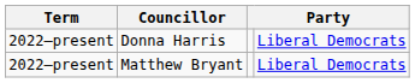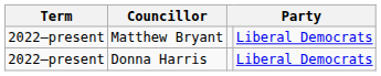rows swapped: Matthew Bryant <-> Donna Harris
